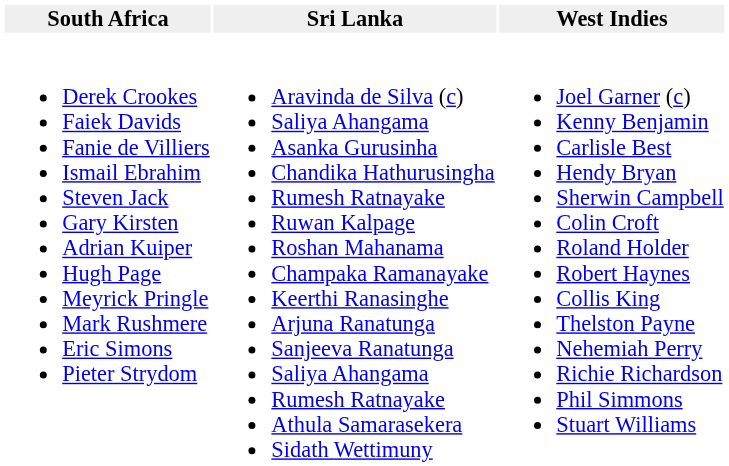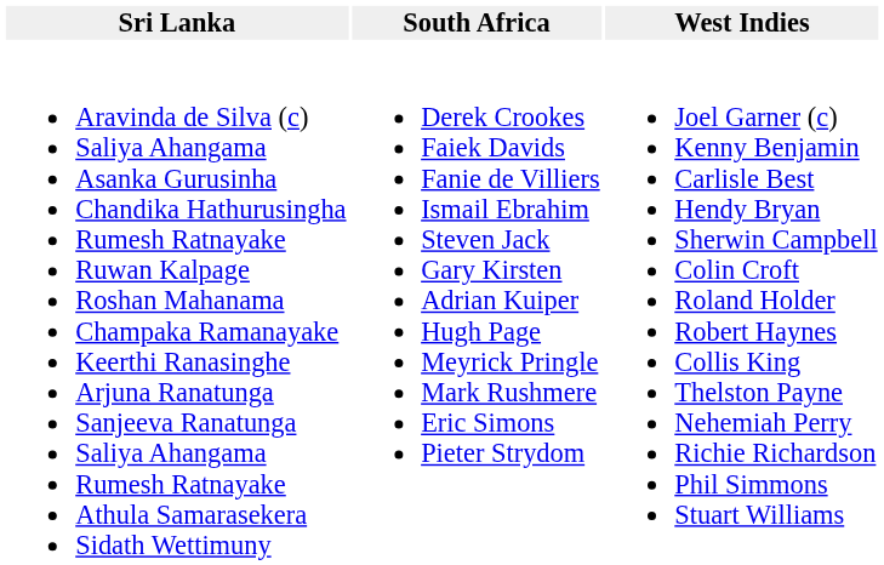columns swapped: South Africa <-> Sri Lanka
